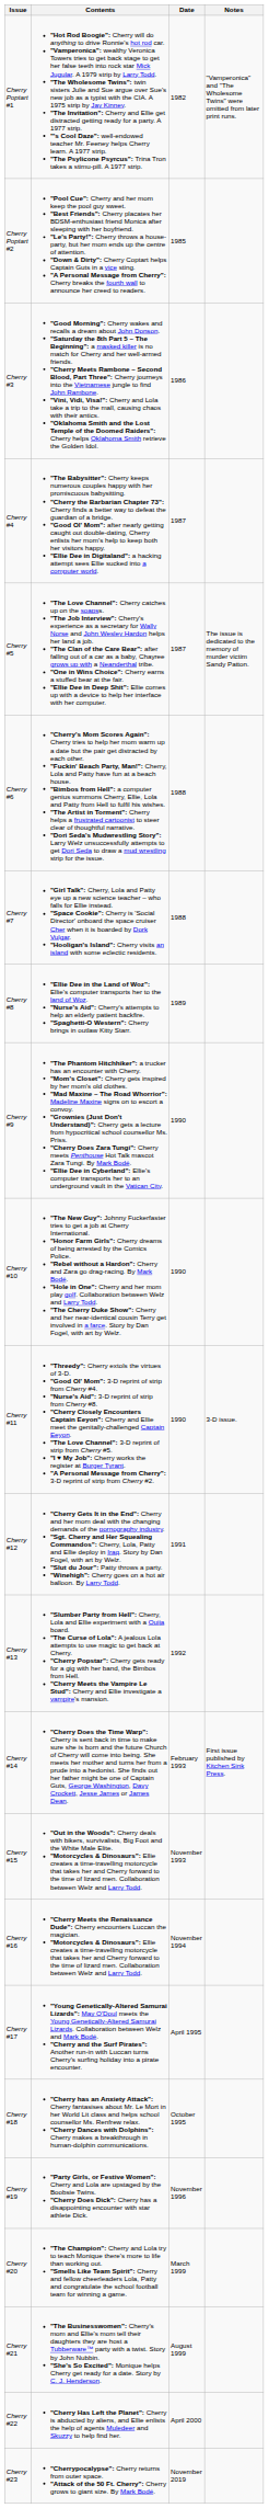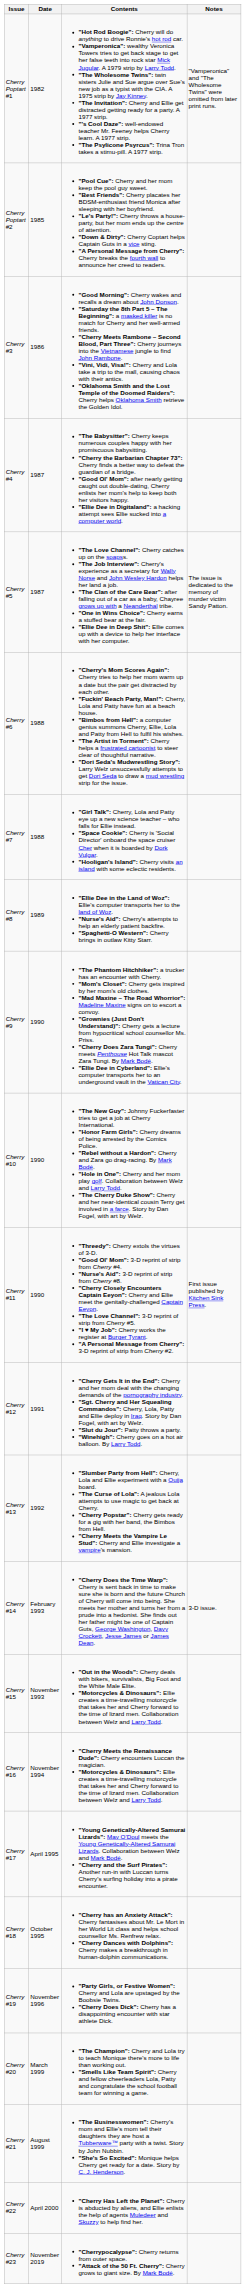columns swapped: Date <-> Contents
Cherry #11 | Notes: 3-D issue. -> First issue published by Kitchen Sink Press.
Cherry #14 | Notes: First issue published by Kitchen Sink Press. -> 3-D issue.
